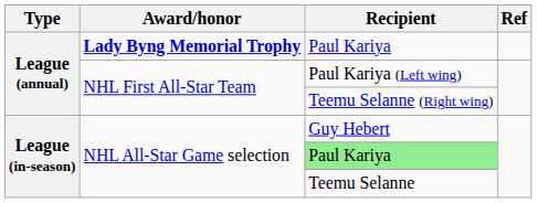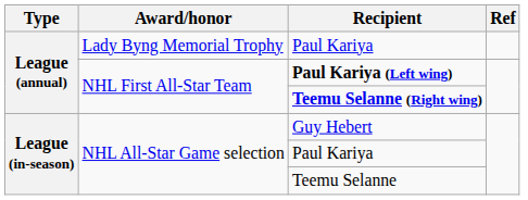Lady Byng Memorial Trophy / Paul Kariya | Award/honor: bold -> normal
Paul Kariya (Left wing) | Recipient: normal -> bold
Teemu Selanne (Right wing) | Recipient: normal -> bold
NHL All-Star Game selection / Paul Kariya | Recipient: lightgreen background -> no background
